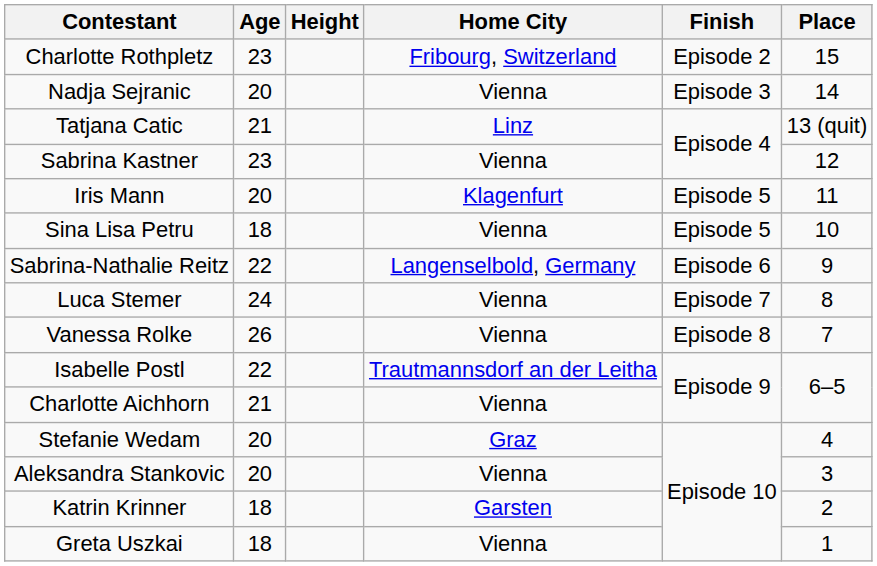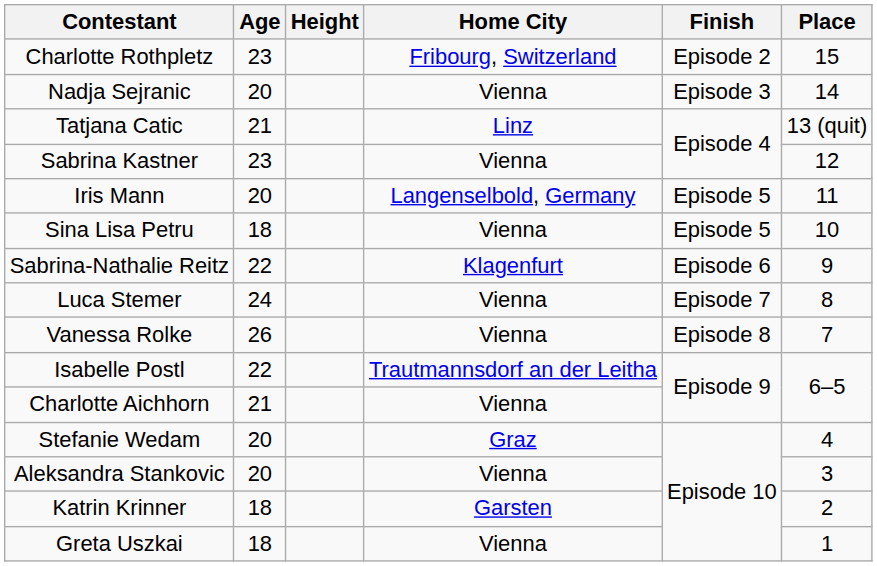Iris Mann | Home City: Klagenfurt -> Langenselbold, Germany
Sabrina-Nathalie Reitz | Home City: Langenselbold, Germany -> Klagenfurt
